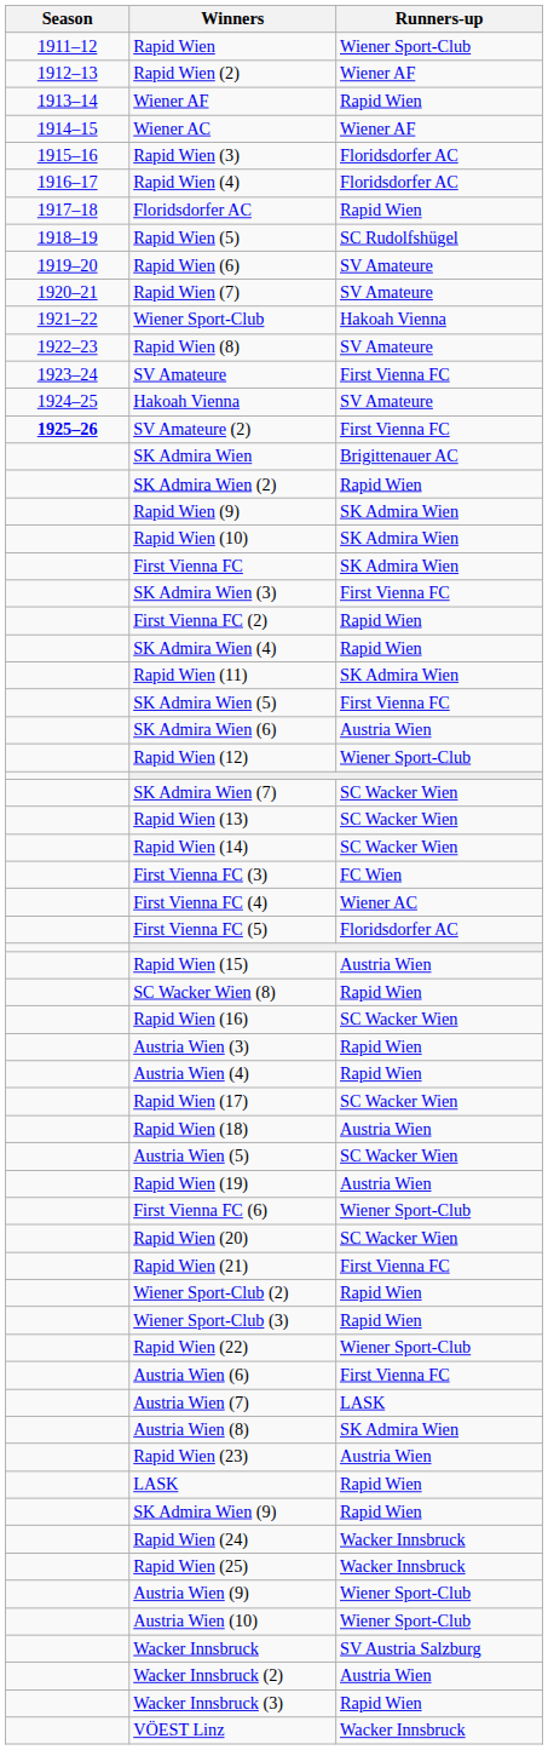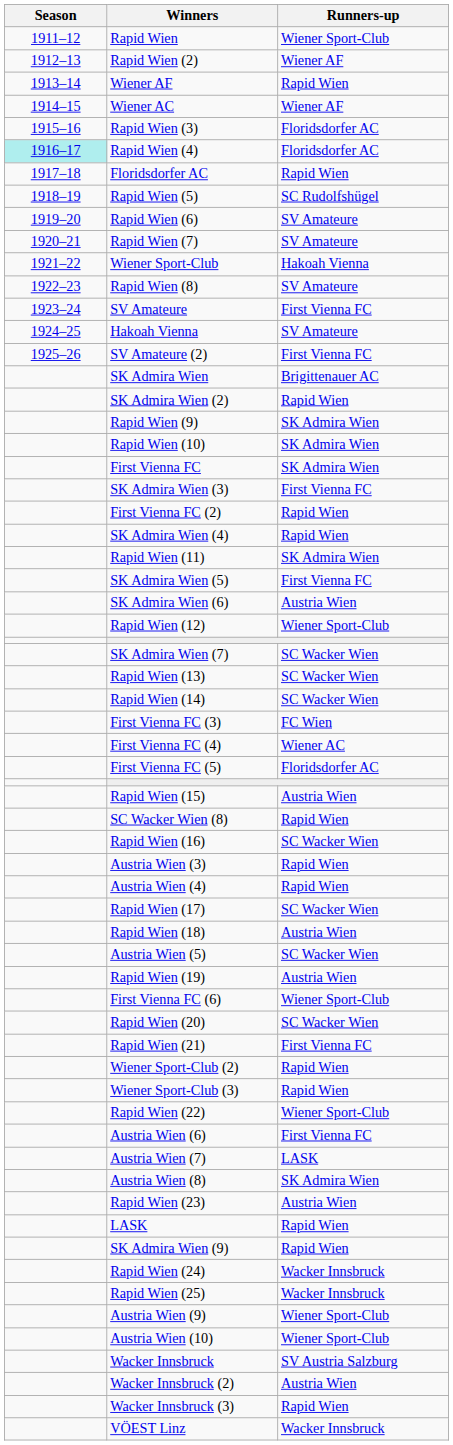Rapid Wien (4) | Season: no background -> paleturquoise background
SV Amateure (2) | Season: bold -> normal
